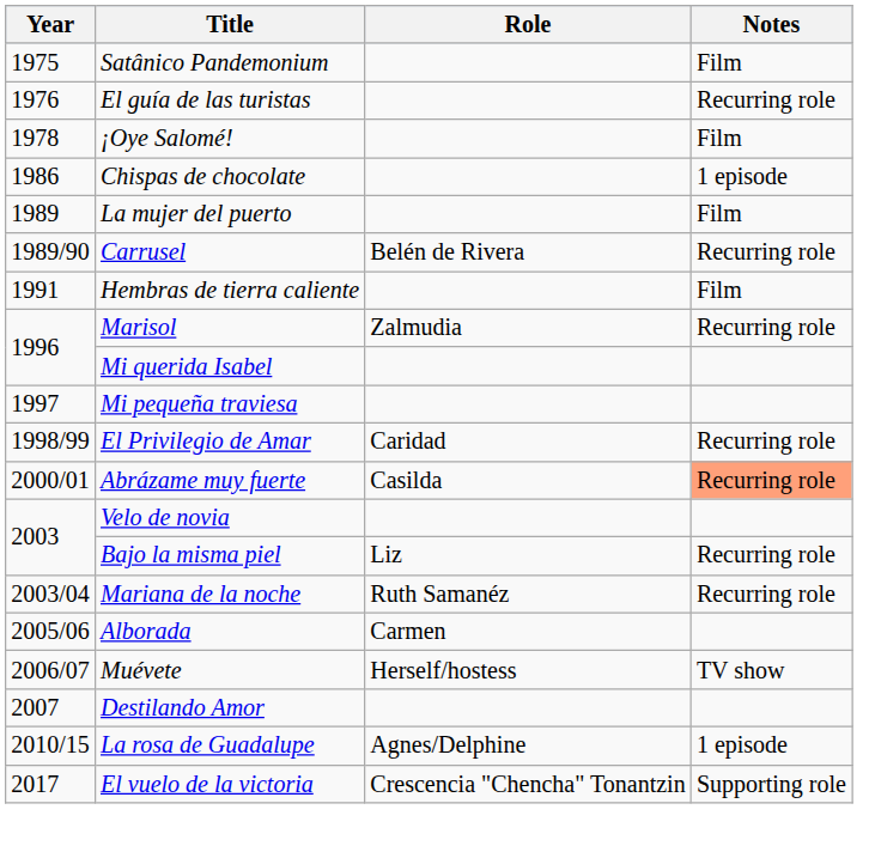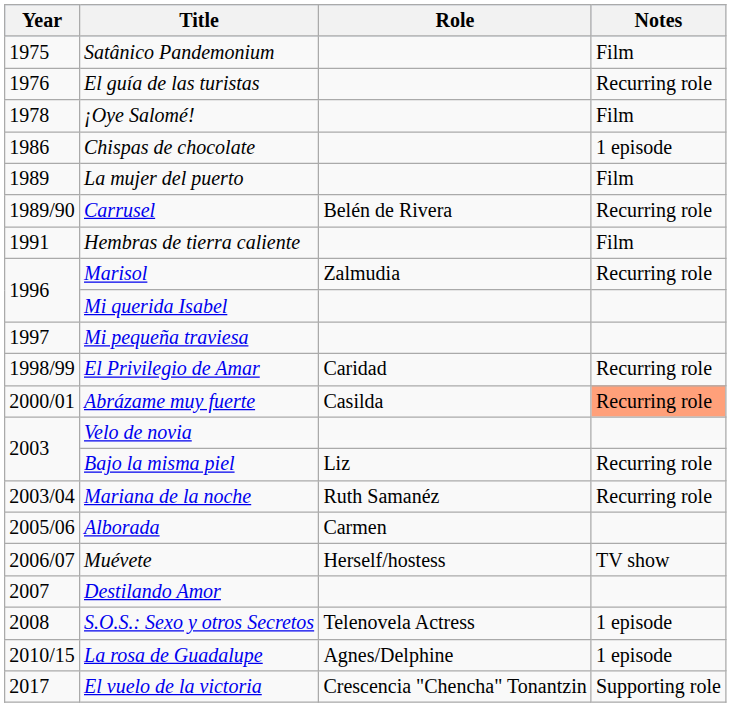+ row: 2008 | S.O.S.: Sexo y otros Secretos | Telenovela Actress | 1 episode
